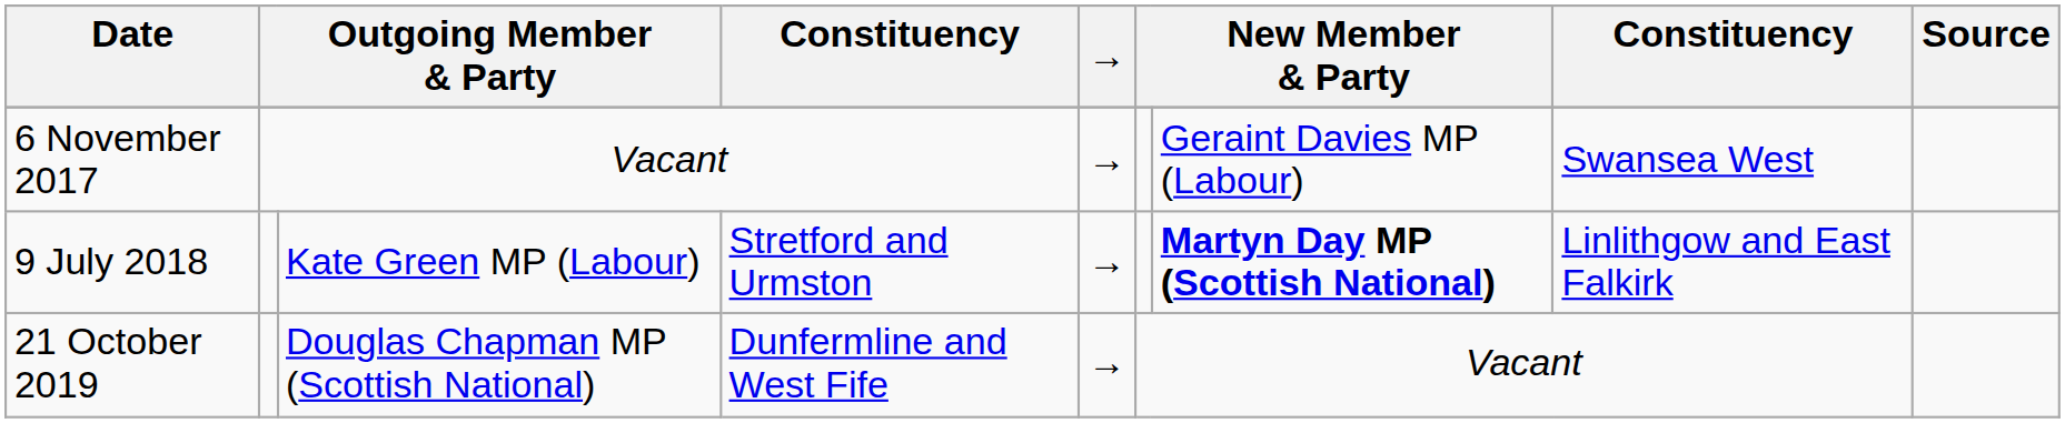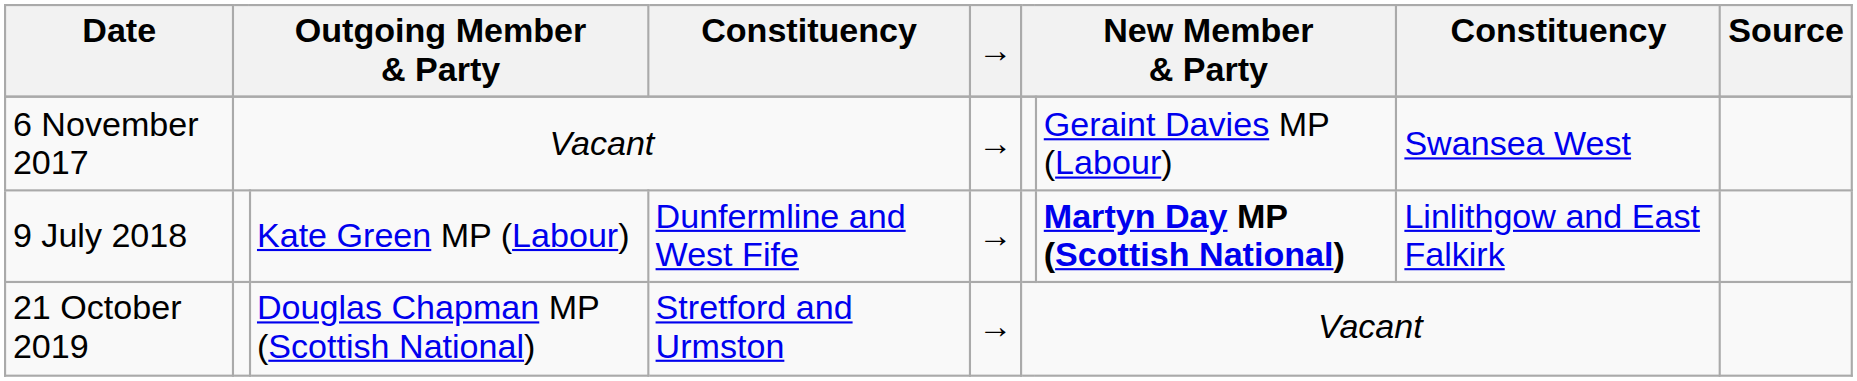9 July 2018 | column 4: Stretford and Urmston -> Dunfermline and West Fife
21 October 2019 | column 4: Dunfermline and West Fife -> Stretford and Urmston
